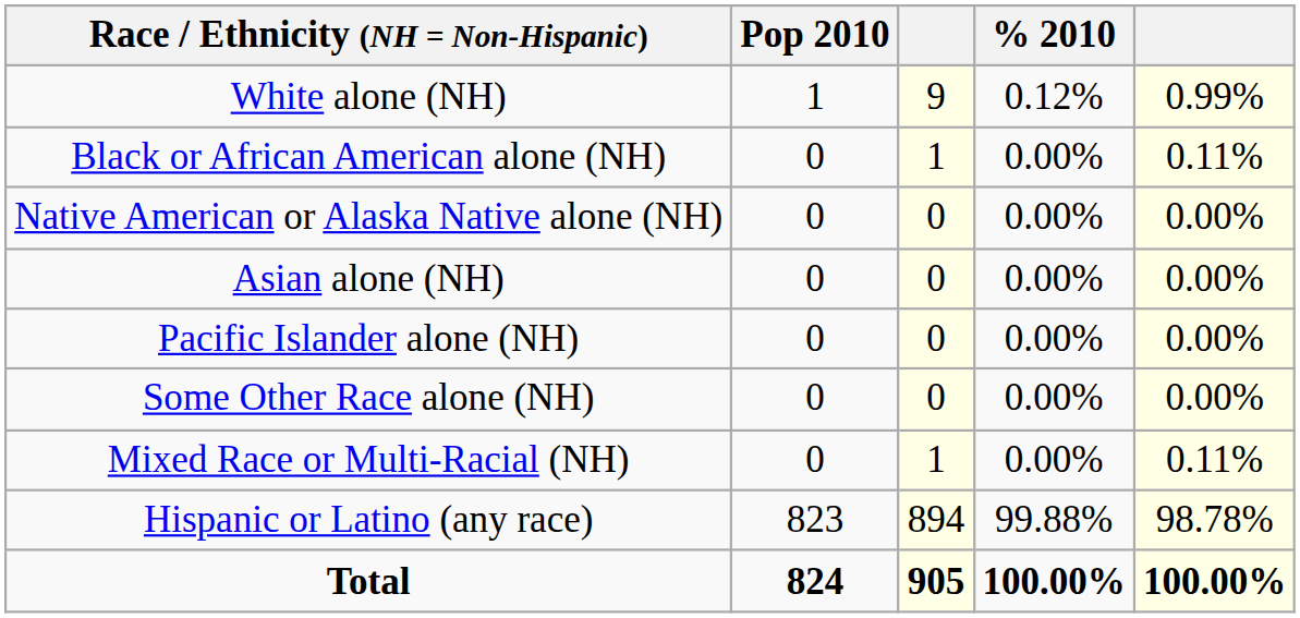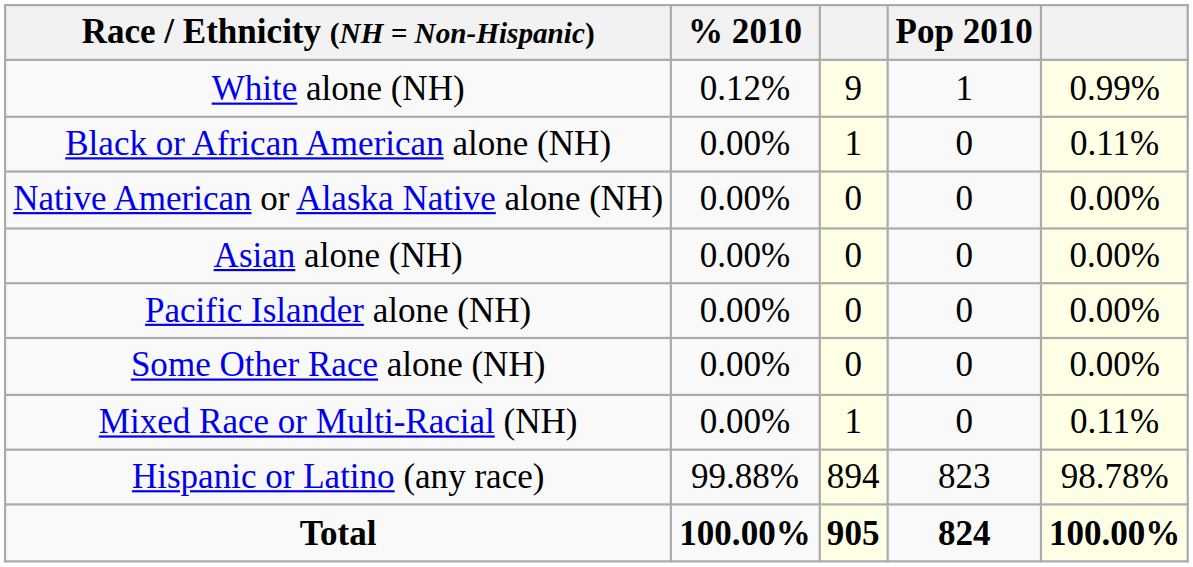columns swapped: Pop 2010 <-> % 2010
